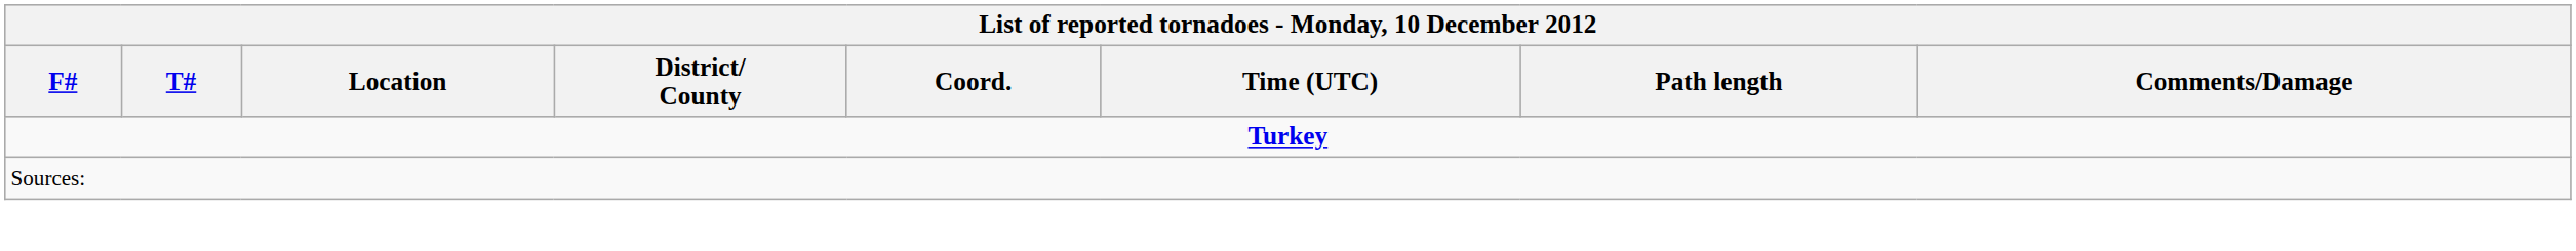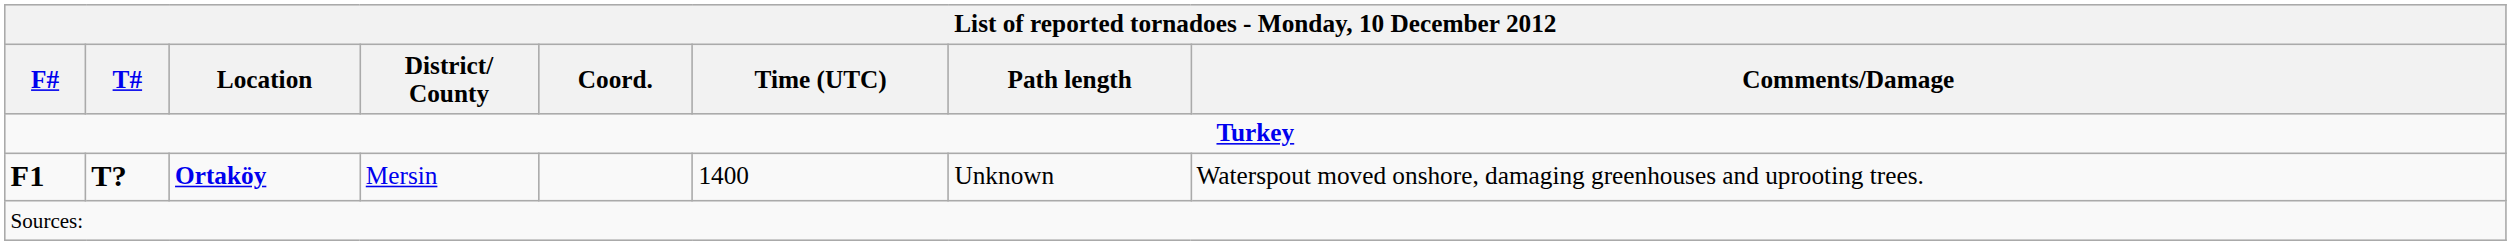+ row: F1 | T? | Ortaköy | Mersin | 1400 | Unknown | Waterspout moved onshore, damaging greenhouses and uprooting trees.
